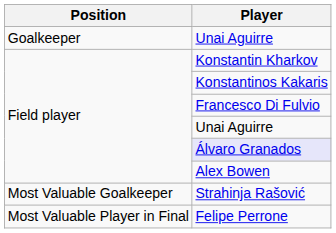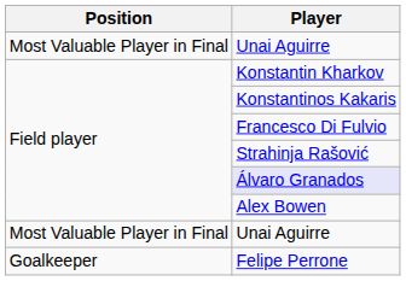row 2 | Position: Goalkeeper -> Most Valuable Player in Final
row 6 | Player: Unai Aguirre -> Strahinja Rašović
row 9 | Position: Most Valuable Goalkeeper -> Most Valuable Player in Final
row 9 | Player: Strahinja Rašović -> Unai Aguirre
row 10 | Position: Most Valuable Player in Final -> Goalkeeper
